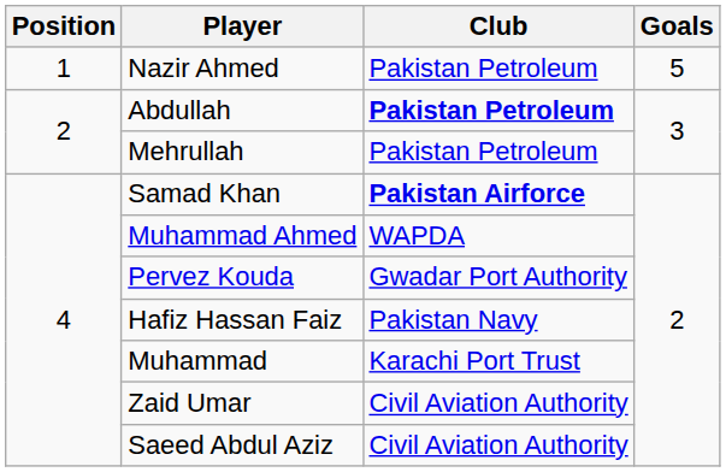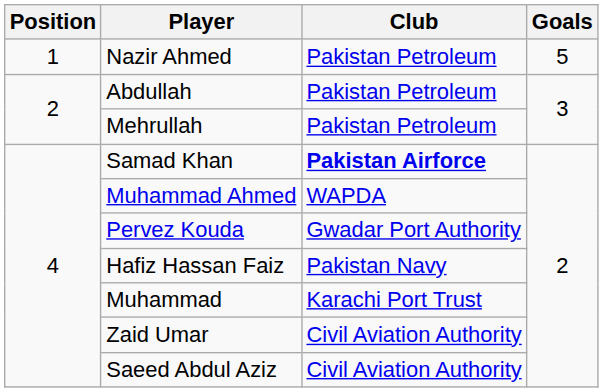Abdullah | Club: bold -> normal
